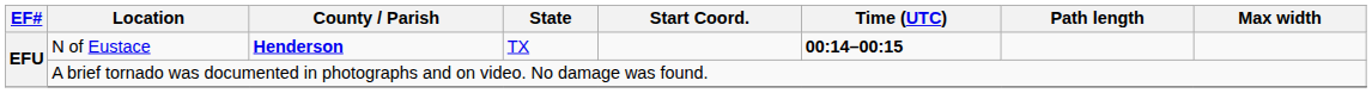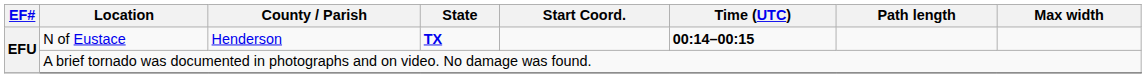N of Eustace | County / Parish: bold -> normal
N of Eustace | State: normal -> bold
